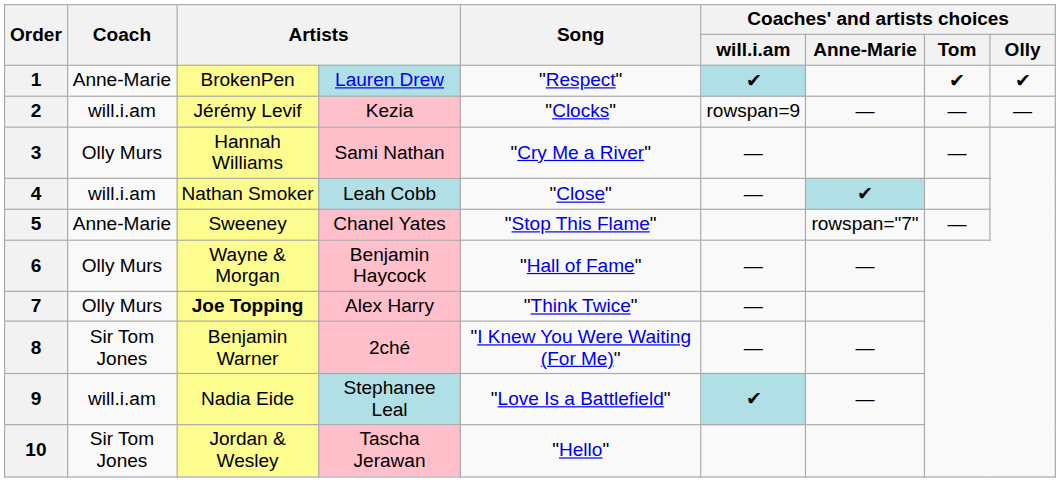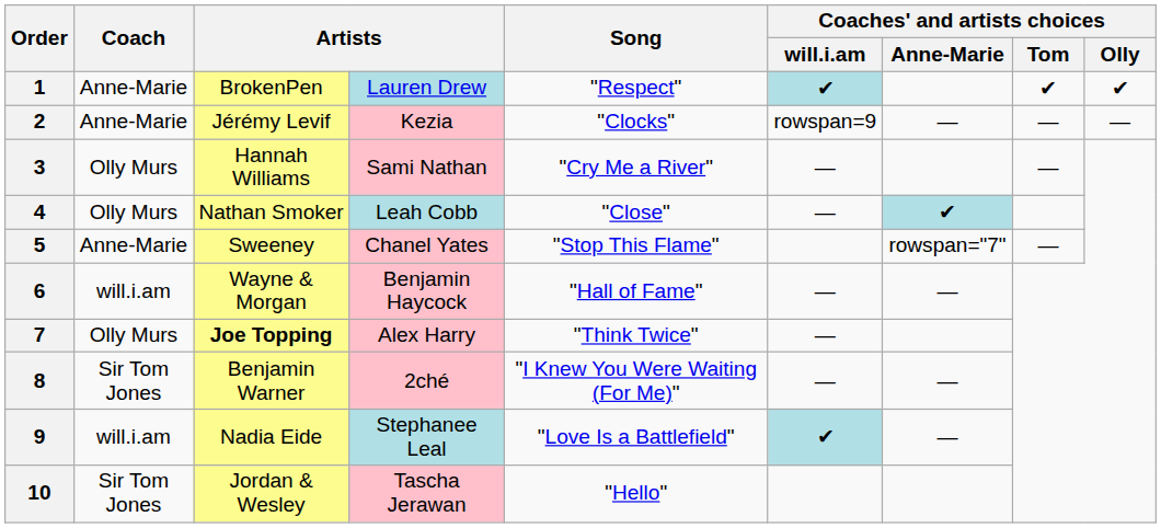2 | Coach: will.i.am -> Anne-Marie
4 | Coach: will.i.am -> Olly Murs
6 | Coach: Olly Murs -> will.i.am
